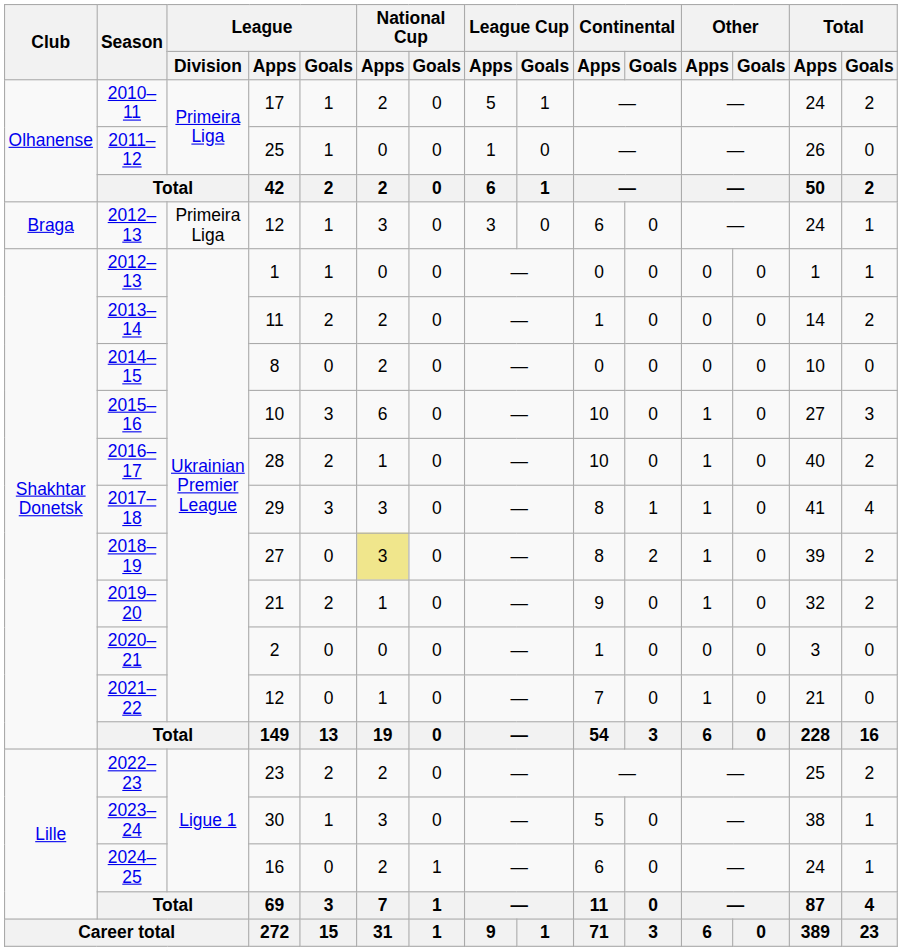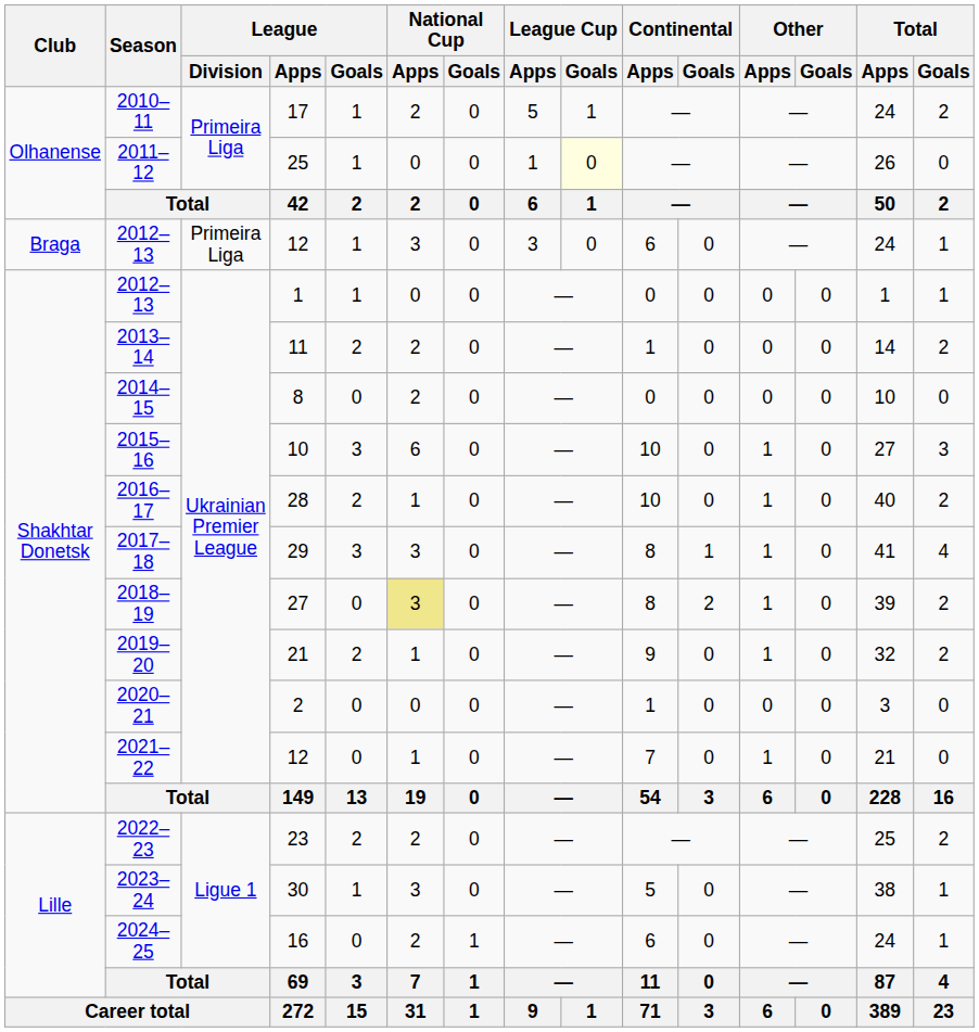2011–12 | League Cup / Goals: no background -> lightyellow background
